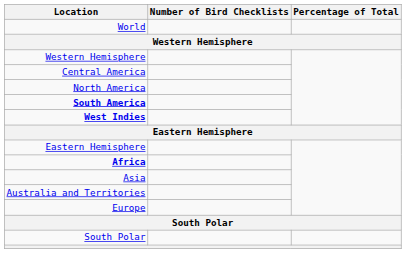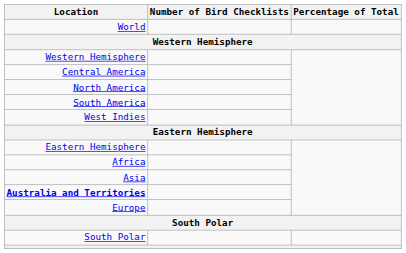South America | Location: bold -> normal
West Indies | Location: bold -> normal
Africa | Location: bold -> normal
Australia and Territories | Location: normal -> bold
